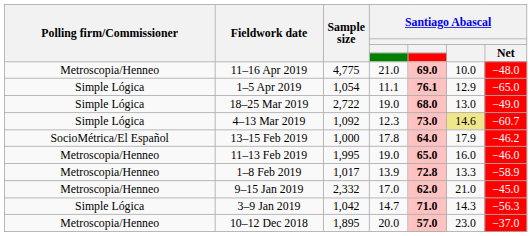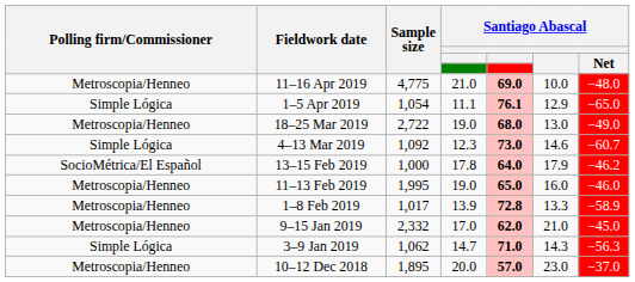18–25 Mar 2019 | Polling firm/Commissioner: Simple Lógica -> Metroscopia/Henneo
4–13 Mar 2019 | column 6: khaki background -> no background
3–9 Jan 2019 | Sample size: 1,042 -> 1,062
